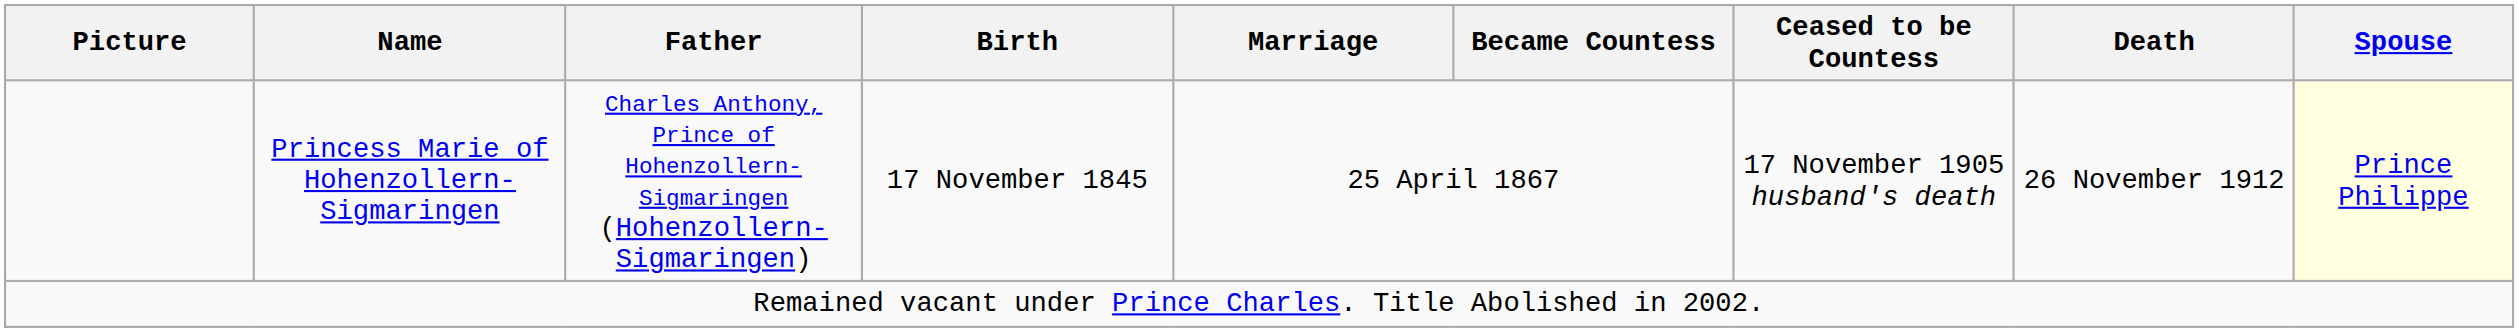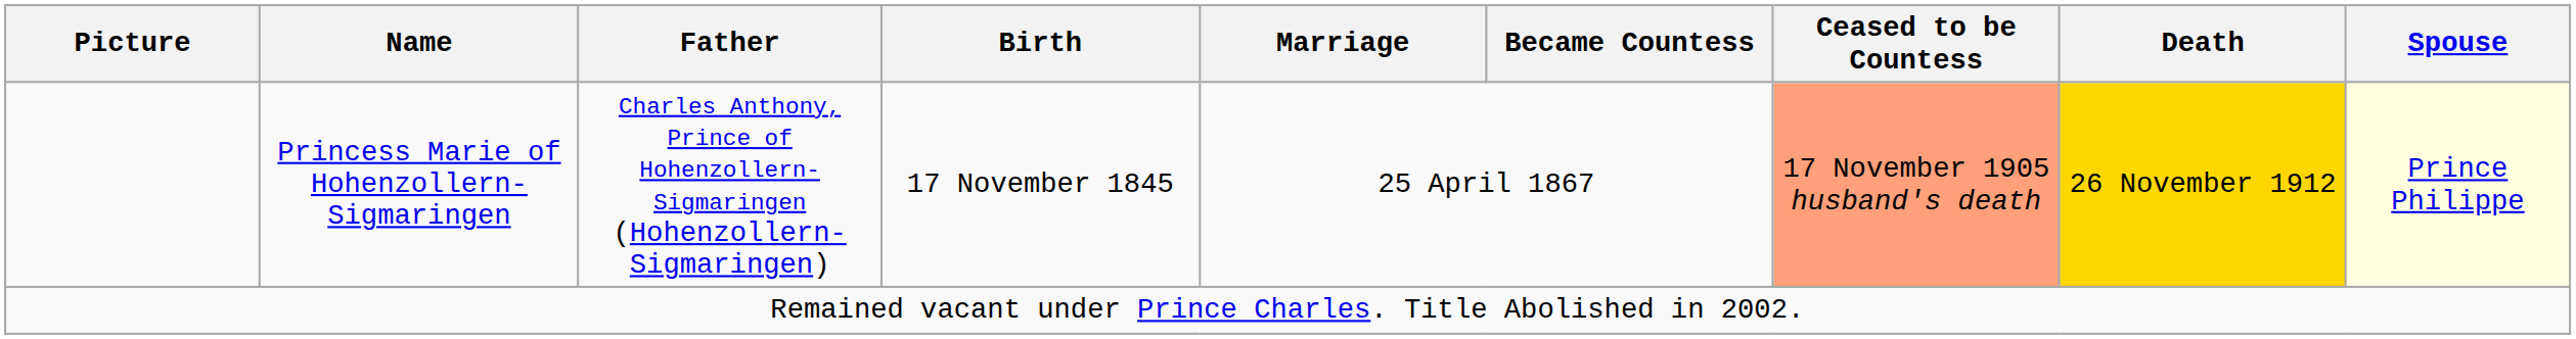row 2 | Ceased to be Countess: no background -> lightsalmon background
row 2 | Death: no background -> gold background
